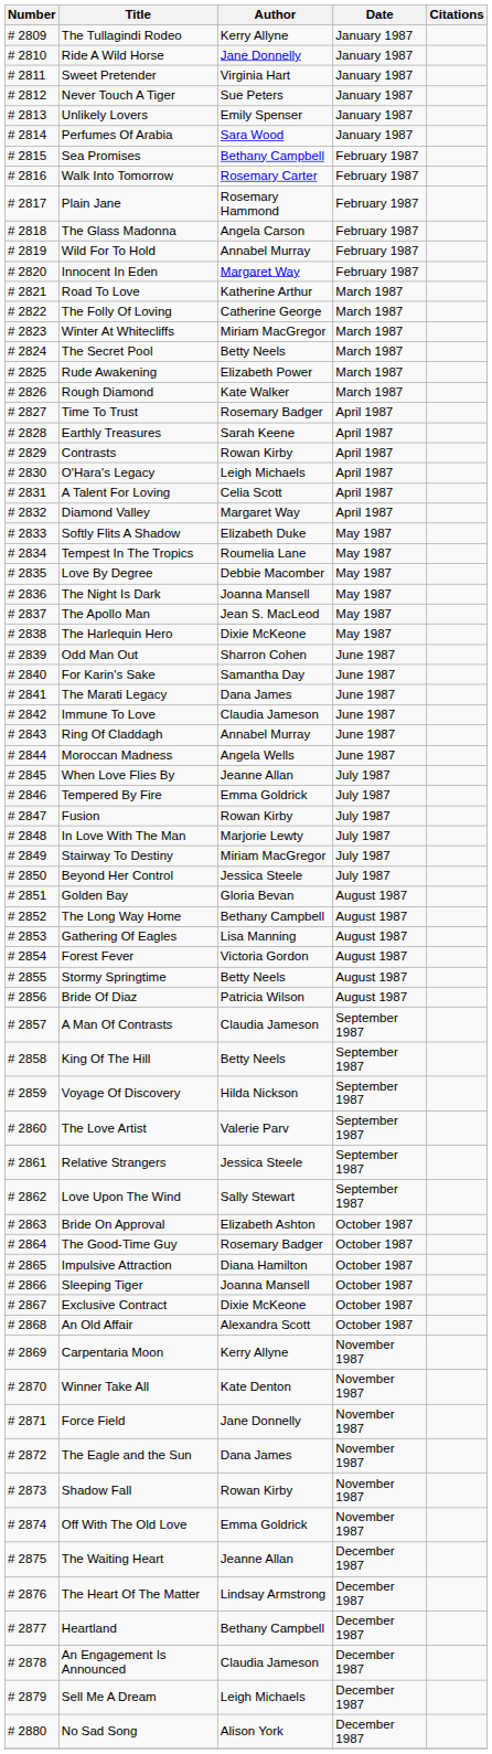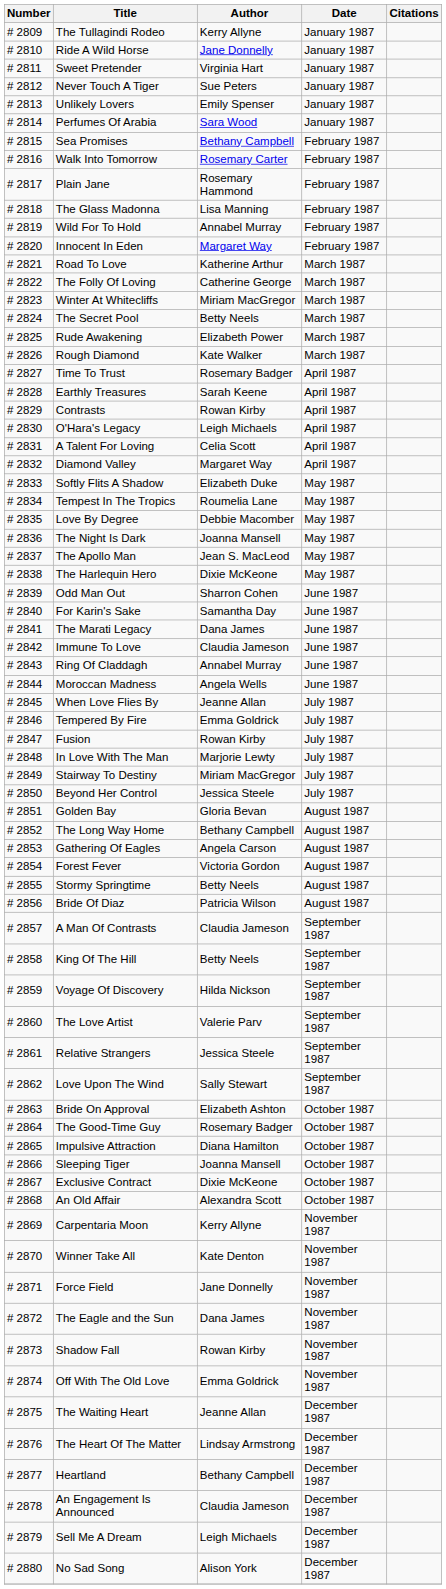The Glass Madonna | Author: Angela Carson -> Lisa Manning
Gathering Of Eagles | Author: Lisa Manning -> Angela Carson
